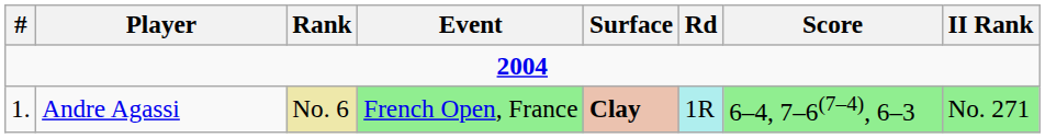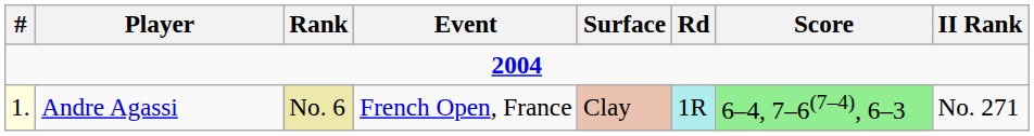Andre Agassi | #: no background -> lightyellow background
Andre Agassi | Event: lightgreen background -> no background
Andre Agassi | Surface: bold -> normal
Andre Agassi | II Rank: lightgreen background -> no background
